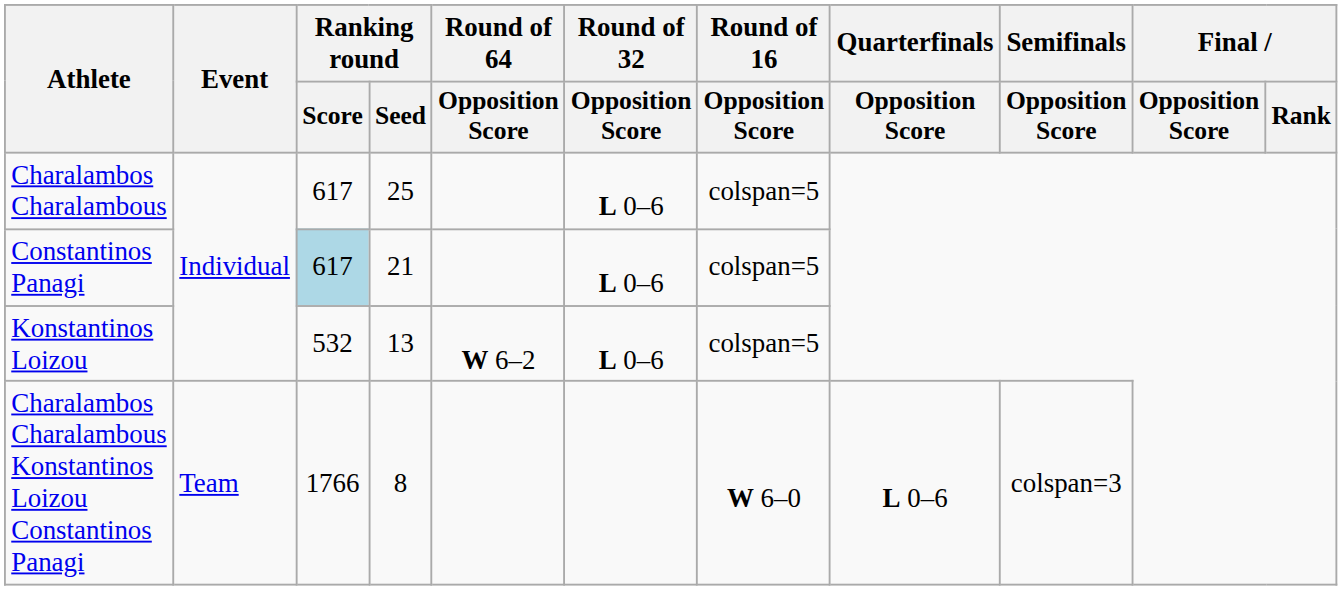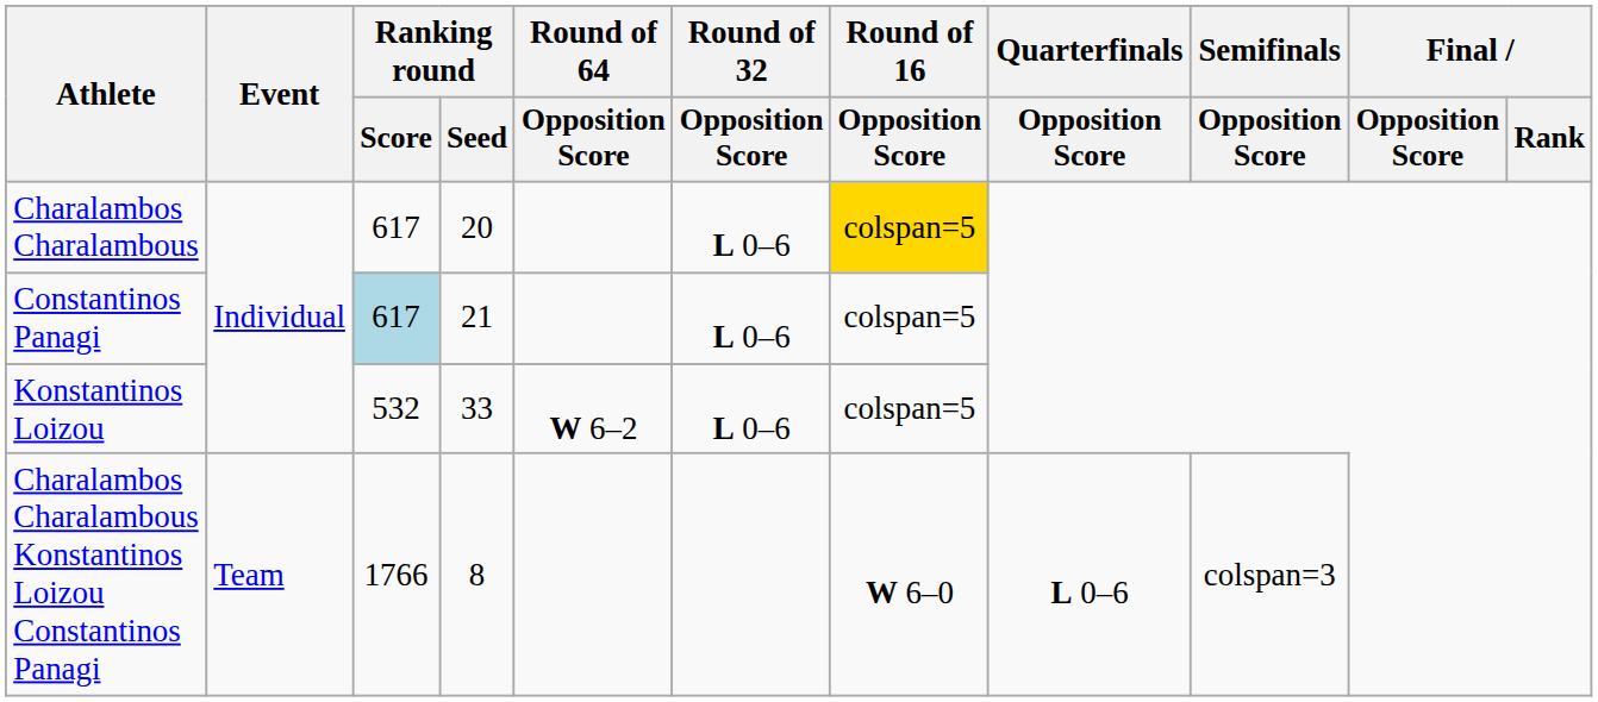Charalambos Charalambous | Ranking round / Seed: 25 -> 20
Charalambos Charalambous | Round of 16 / Opposition Score: no background -> gold background
Konstantinos Loizou | Ranking round / Seed: 13 -> 33
